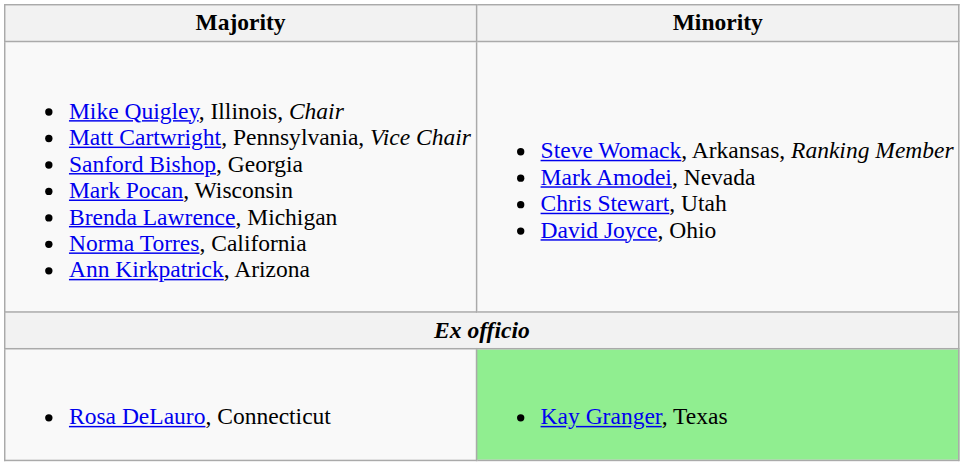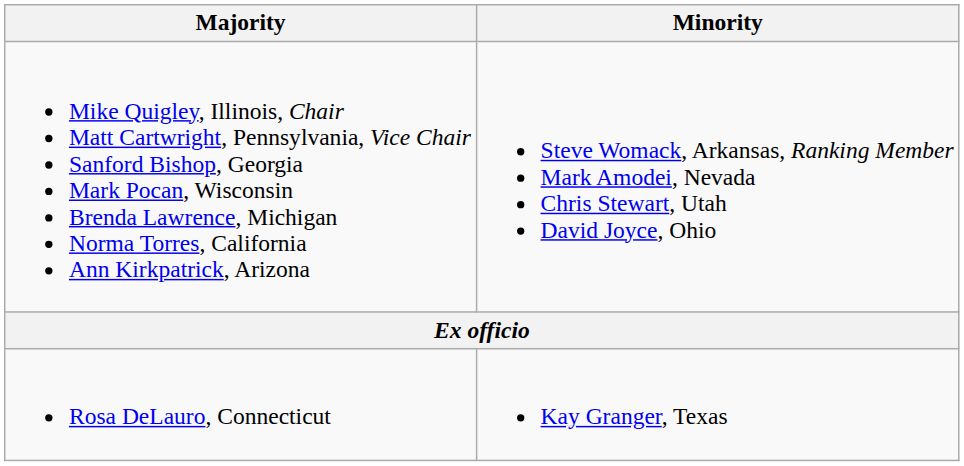Rosa DeLauro, Connecticut | Minority: lightgreen background -> no background
